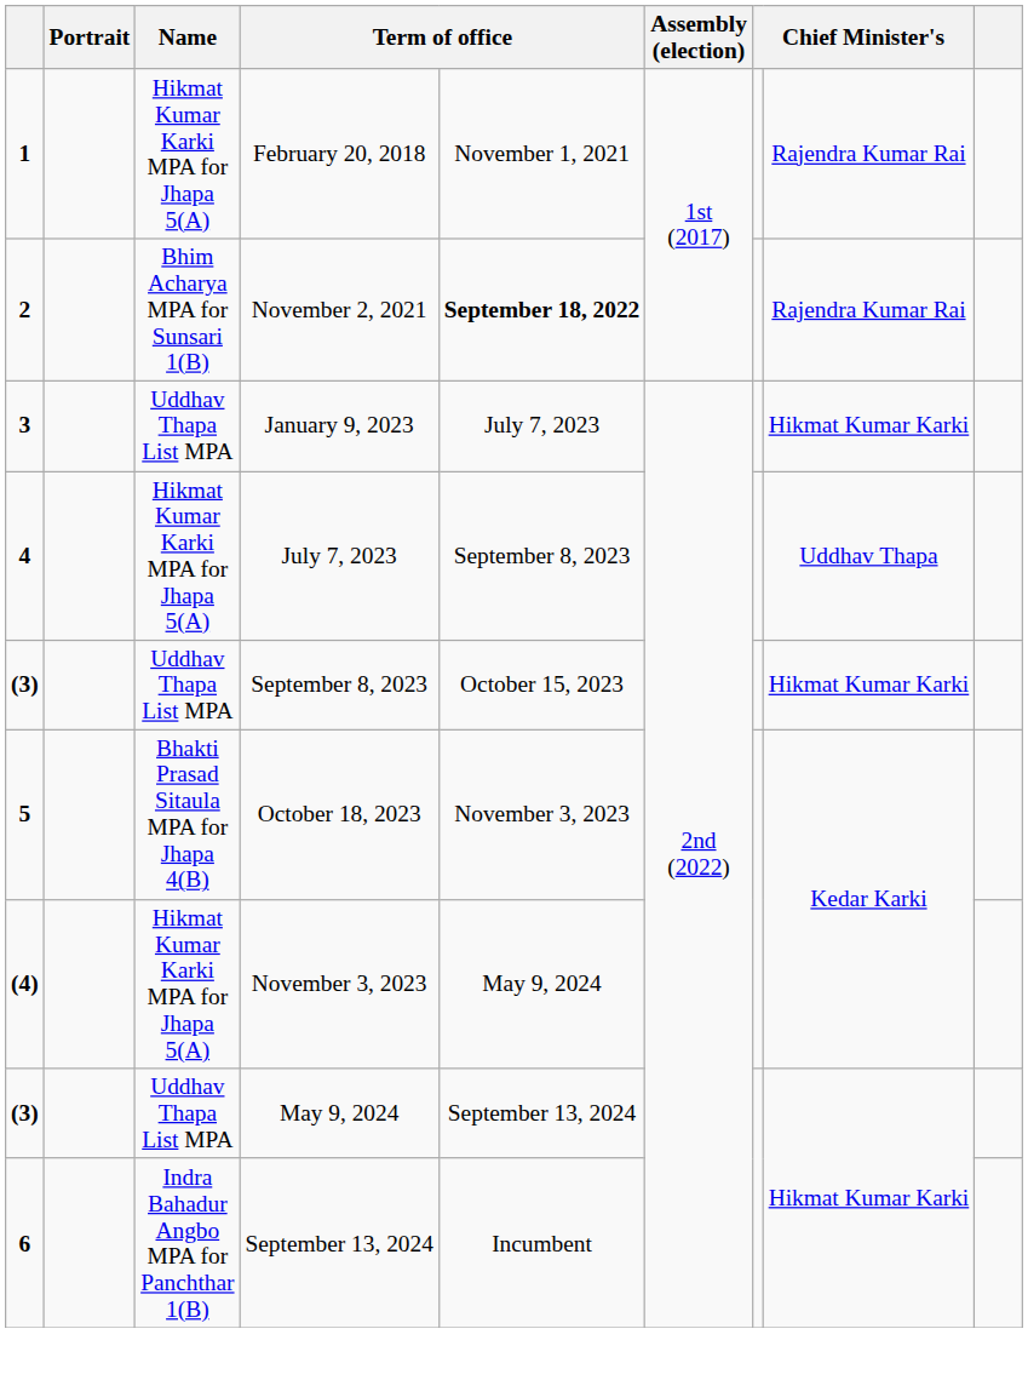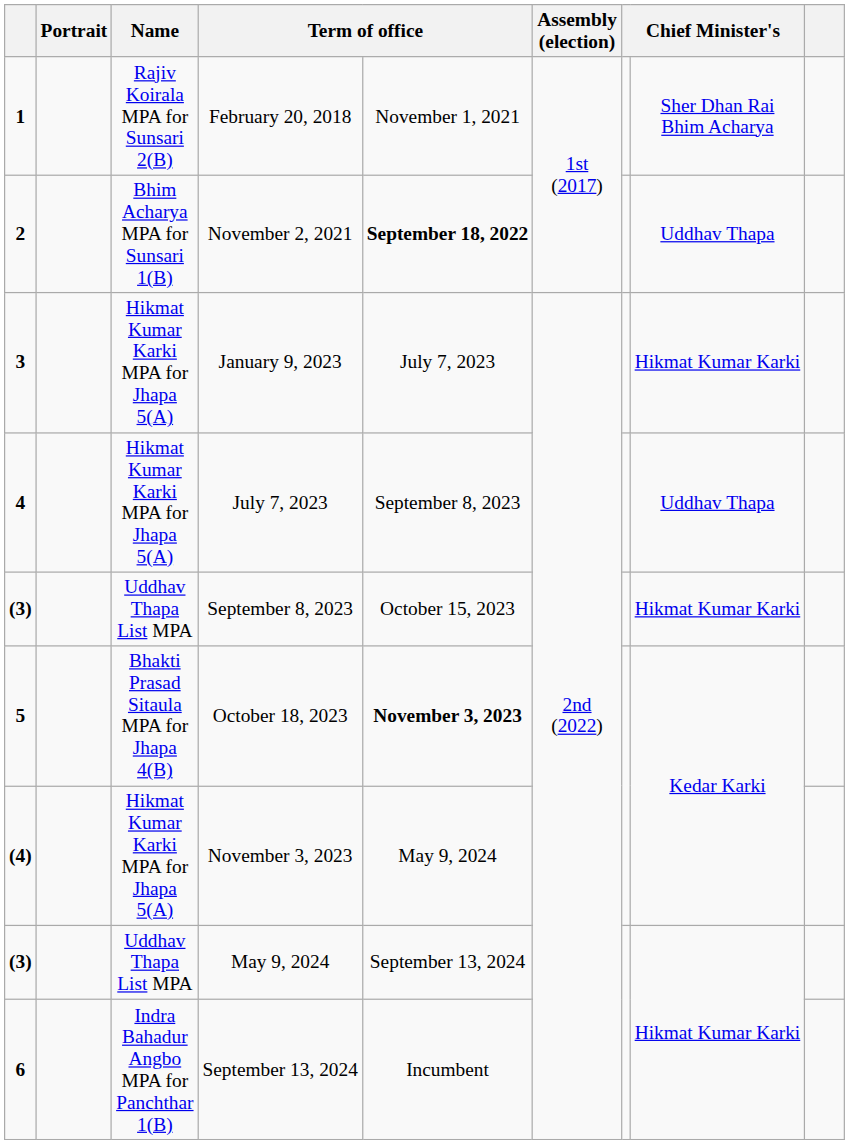February 20, 2018 | Name: Hikmat Kumar Karki MPA for Jhapa 5(A) -> Rajiv Koirala MPA for Sunsari 2(B)
February 20, 2018 | column 8: Rajendra Kumar Rai -> Sher Dhan Rai Bhim Acharya
November 2, 2021 | column 8: Rajendra Kumar Rai -> Uddhav Thapa
January 9, 2023 | Name: Uddhav Thapa List MPA -> Hikmat Kumar Karki MPA for Jhapa 5(A)
October 18, 2023 | column 5: normal -> bold
